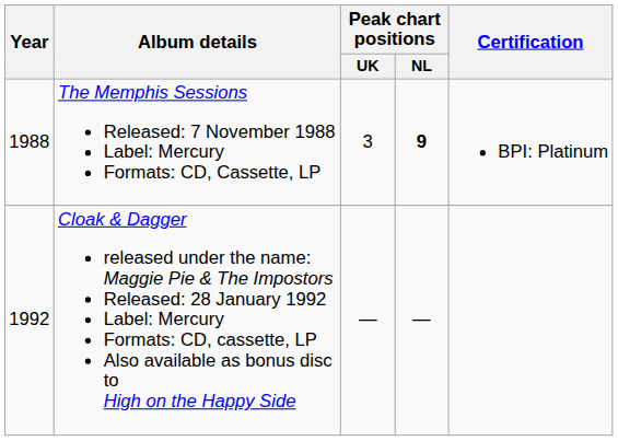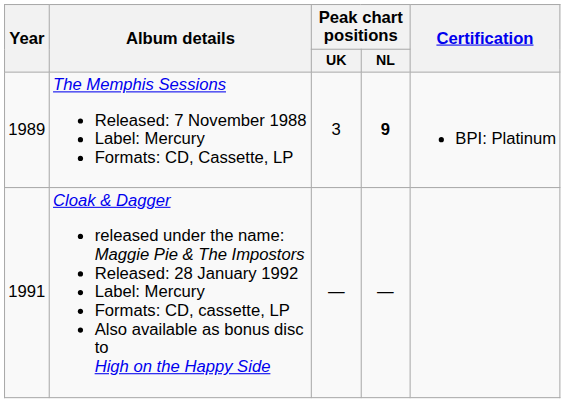row 3 | Year: 1988 -> 1989
row 4 | Year: 1992 -> 1991
